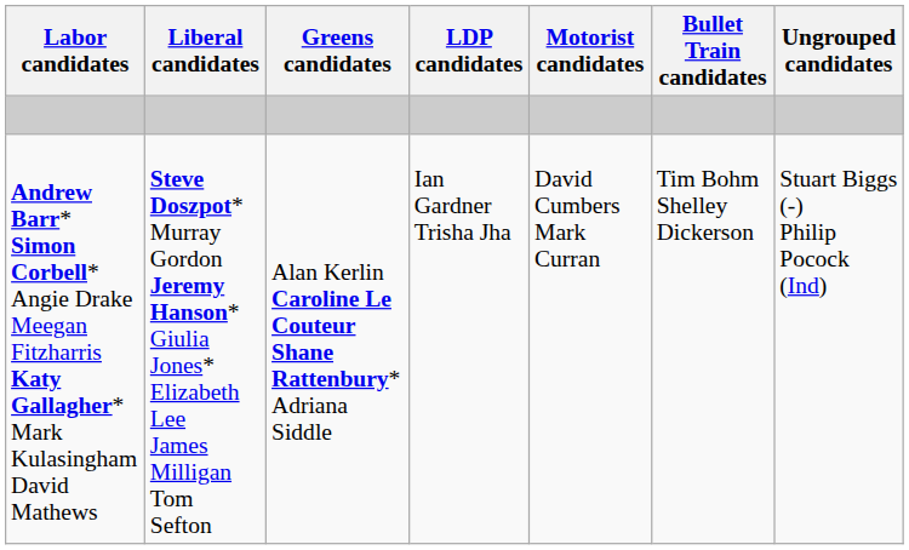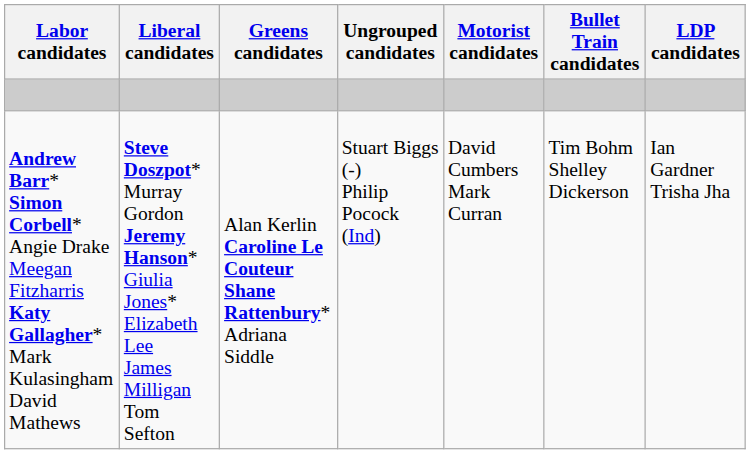columns swapped: LDP candidates <-> Ungrouped candidates
